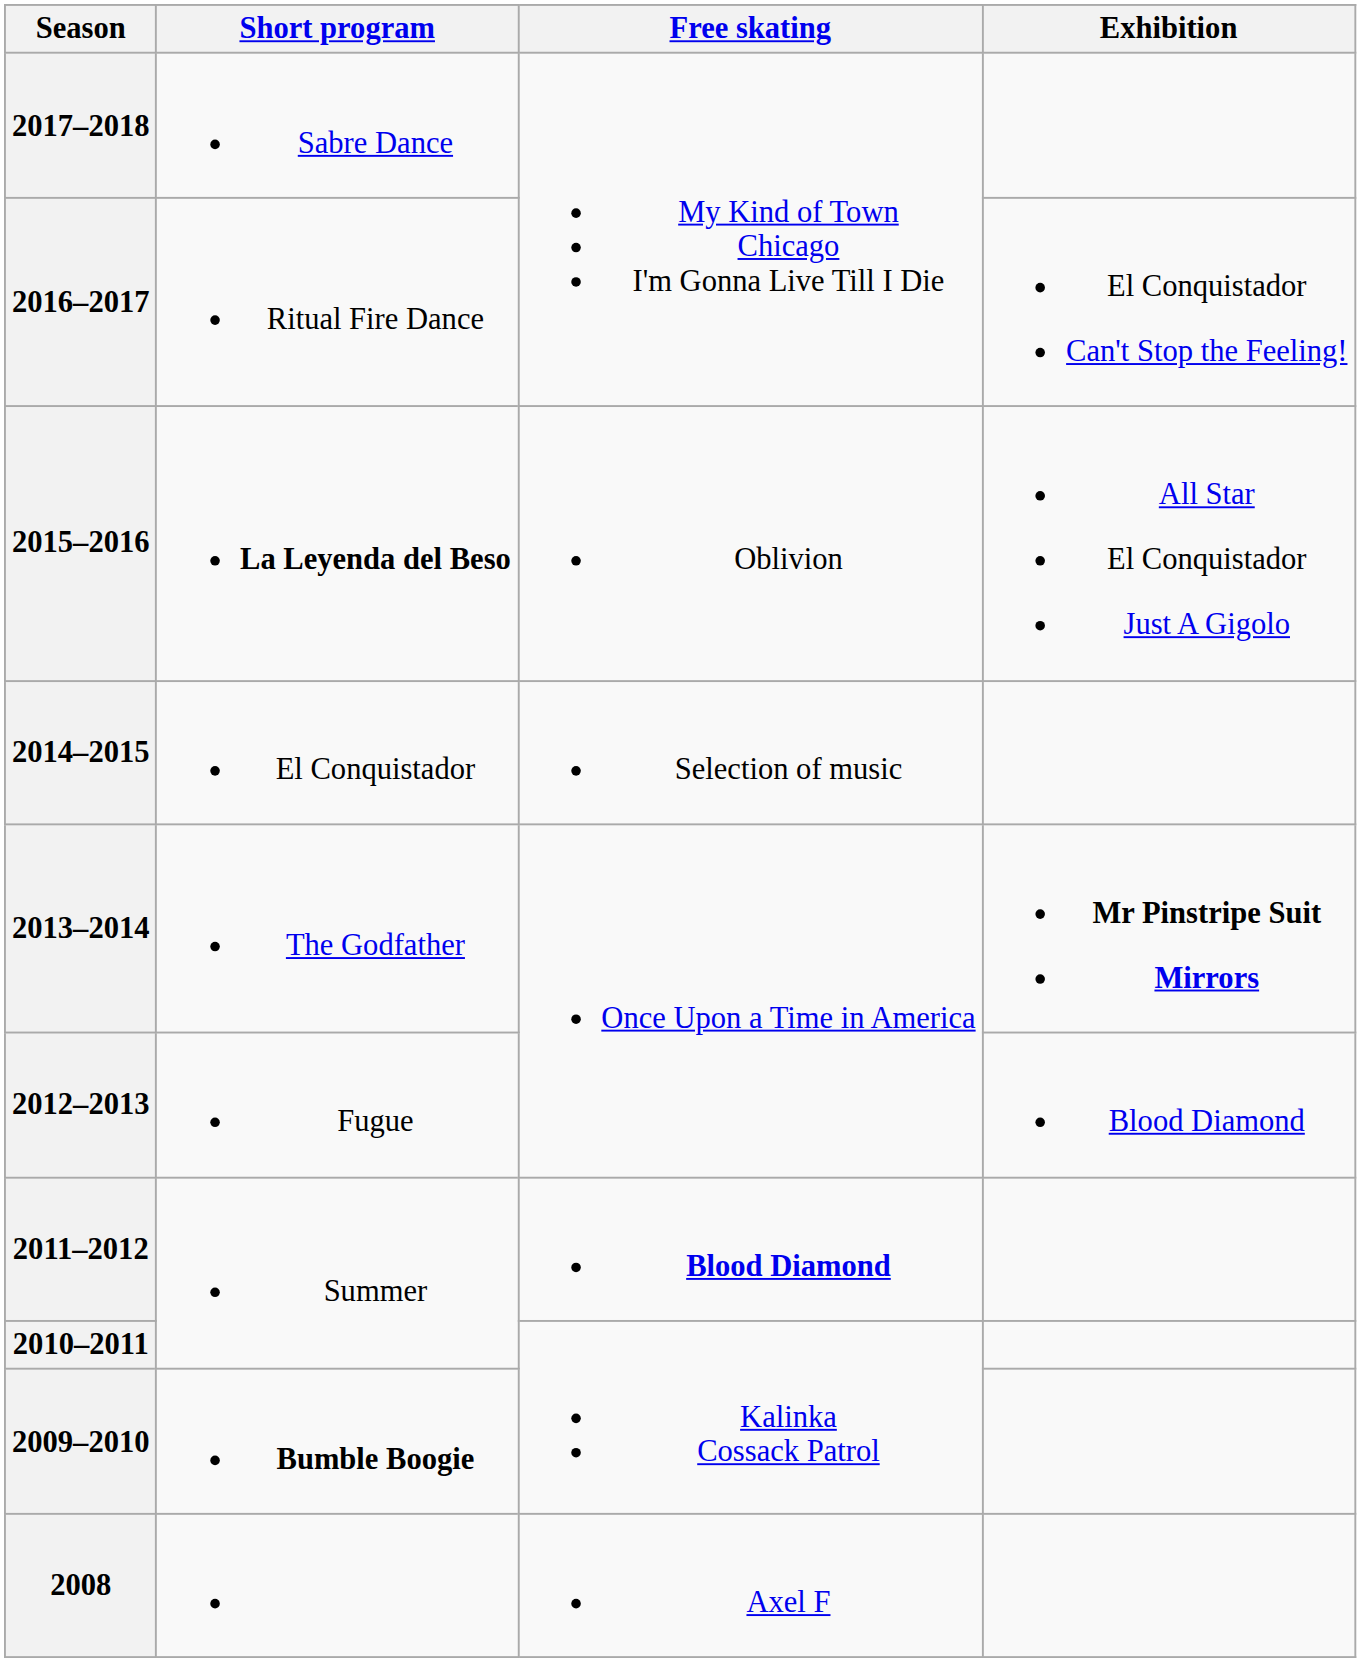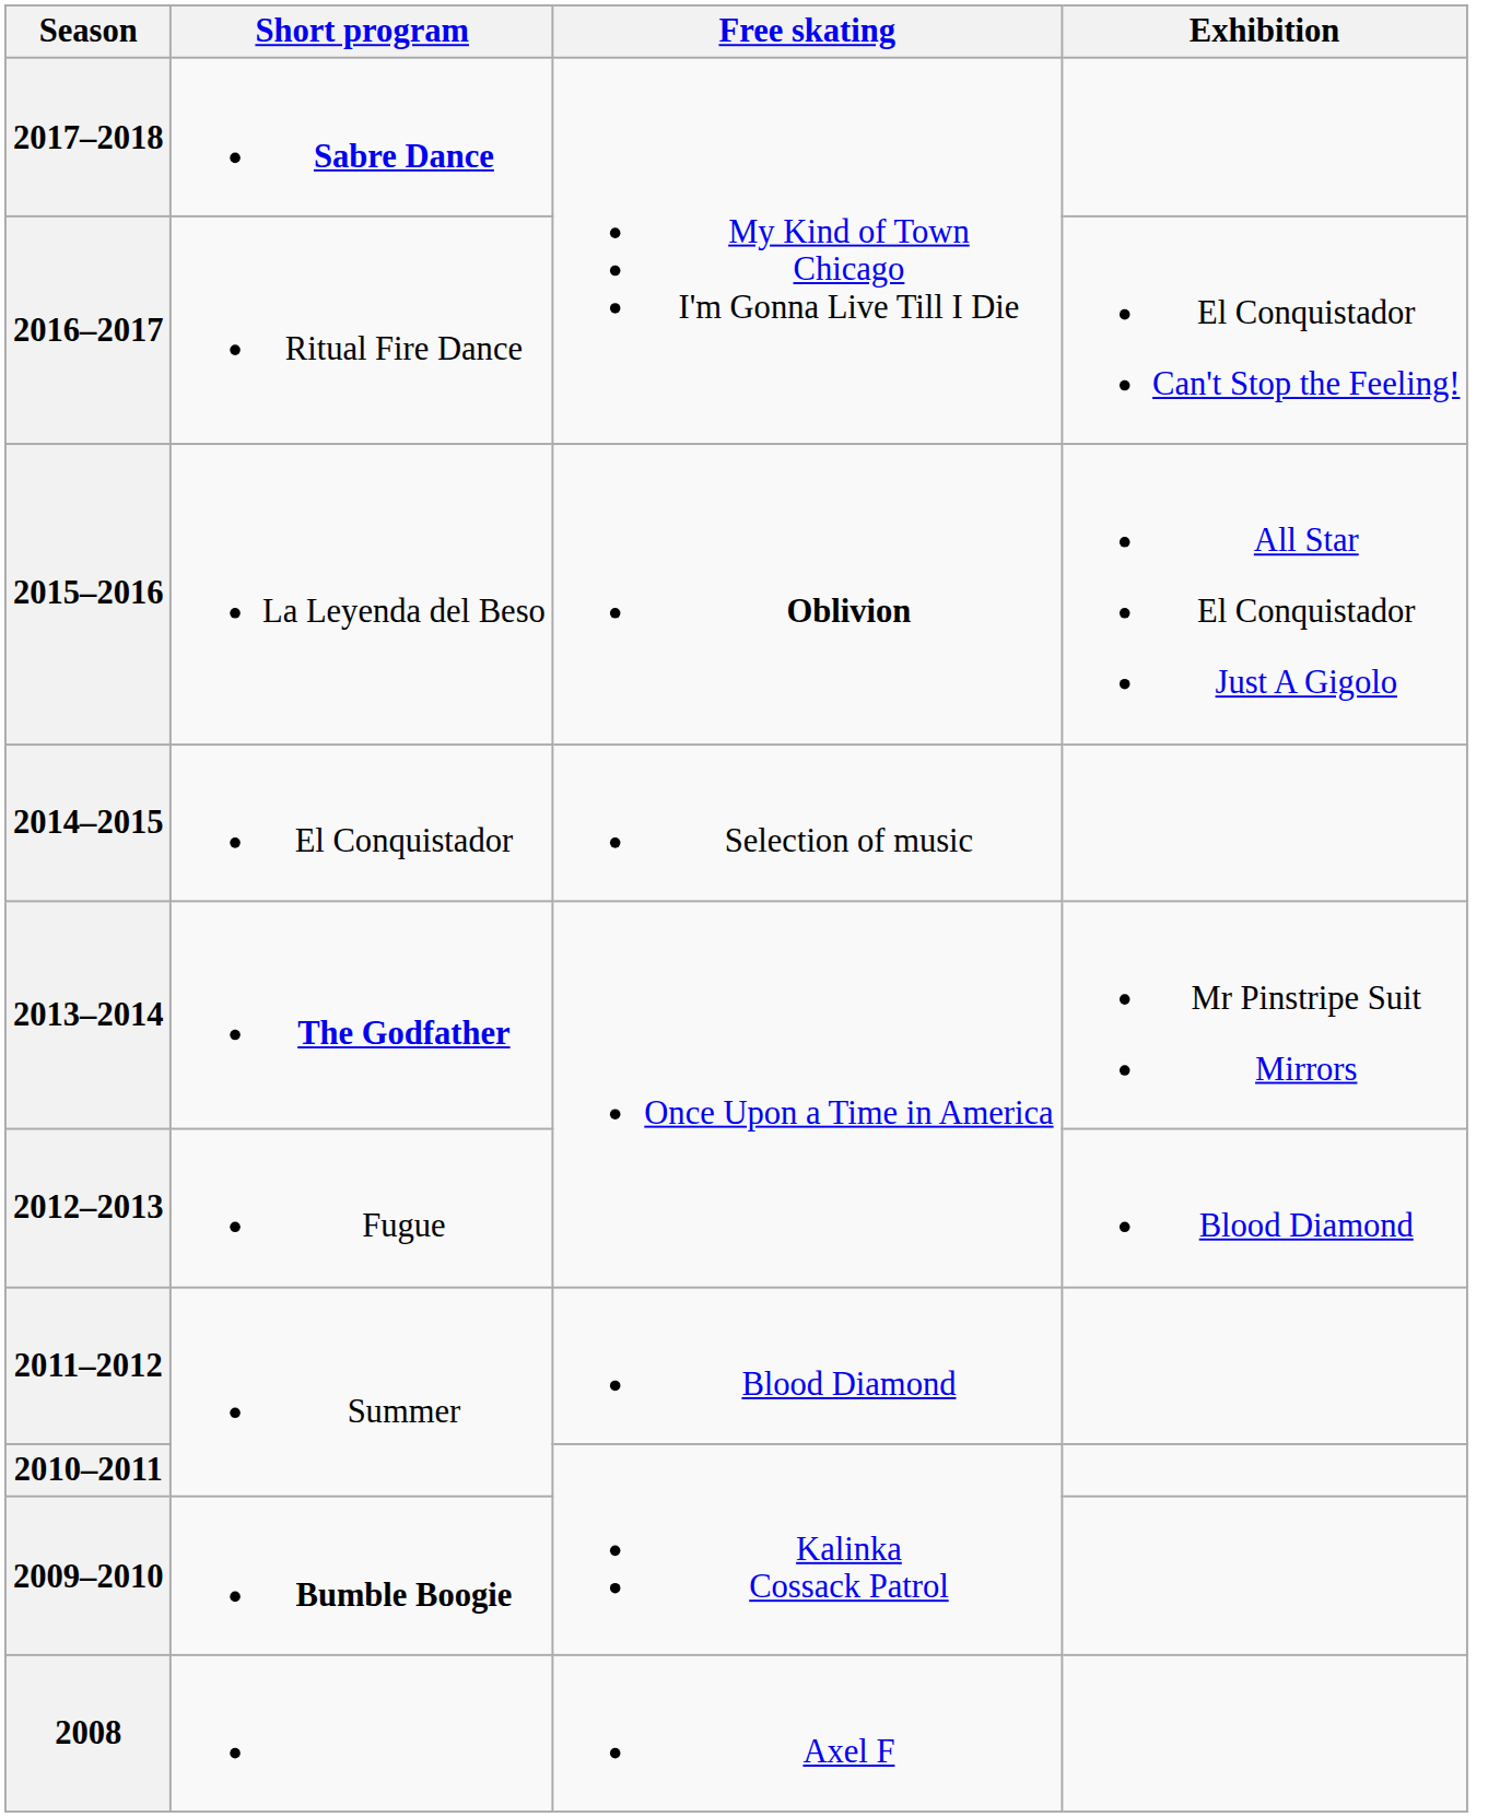2017–2018 | Short program: normal -> bold
2015–2016 | Short program: bold -> normal
2015–2016 | Free skating: normal -> bold
2013–2014 | Short program: normal -> bold
2013–2014 | Exhibition: bold -> normal
2011–2012 | Free skating: bold -> normal
